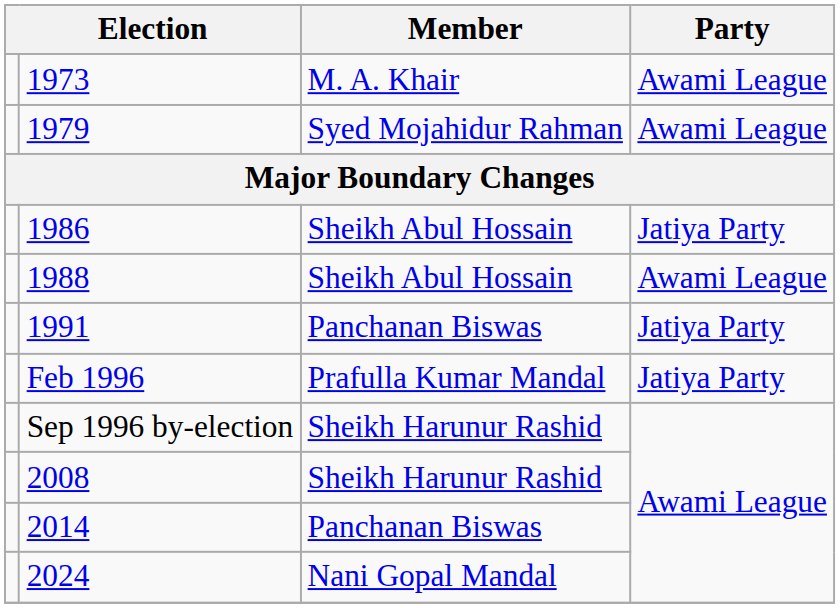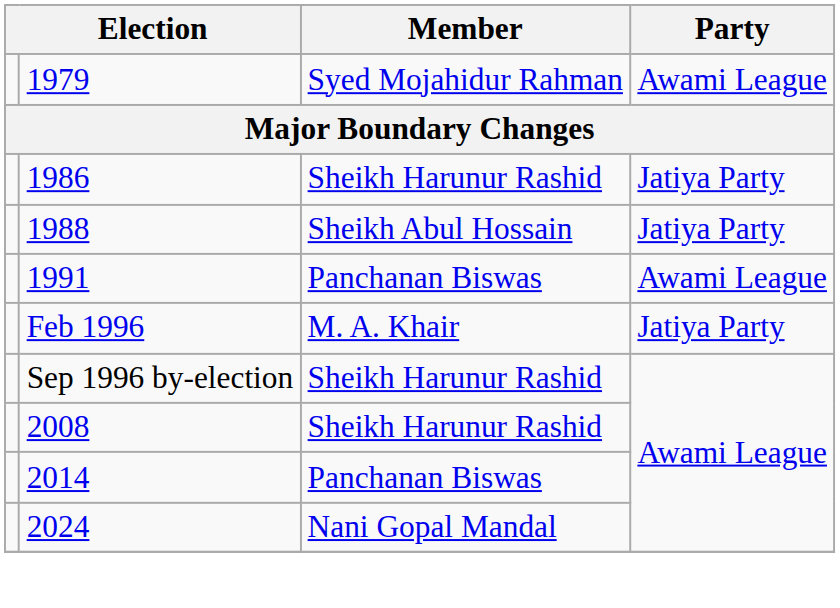- row: 1973 | M. A. Khair | Awami League
1986 | Member: Sheikh Abul Hossain -> Sheikh Harunur Rashid
1988 | Party: Awami League -> Jatiya Party
1991 | Party: Jatiya Party -> Awami League
Feb 1996 | Member: Prafulla Kumar Mandal -> M. A. Khair
